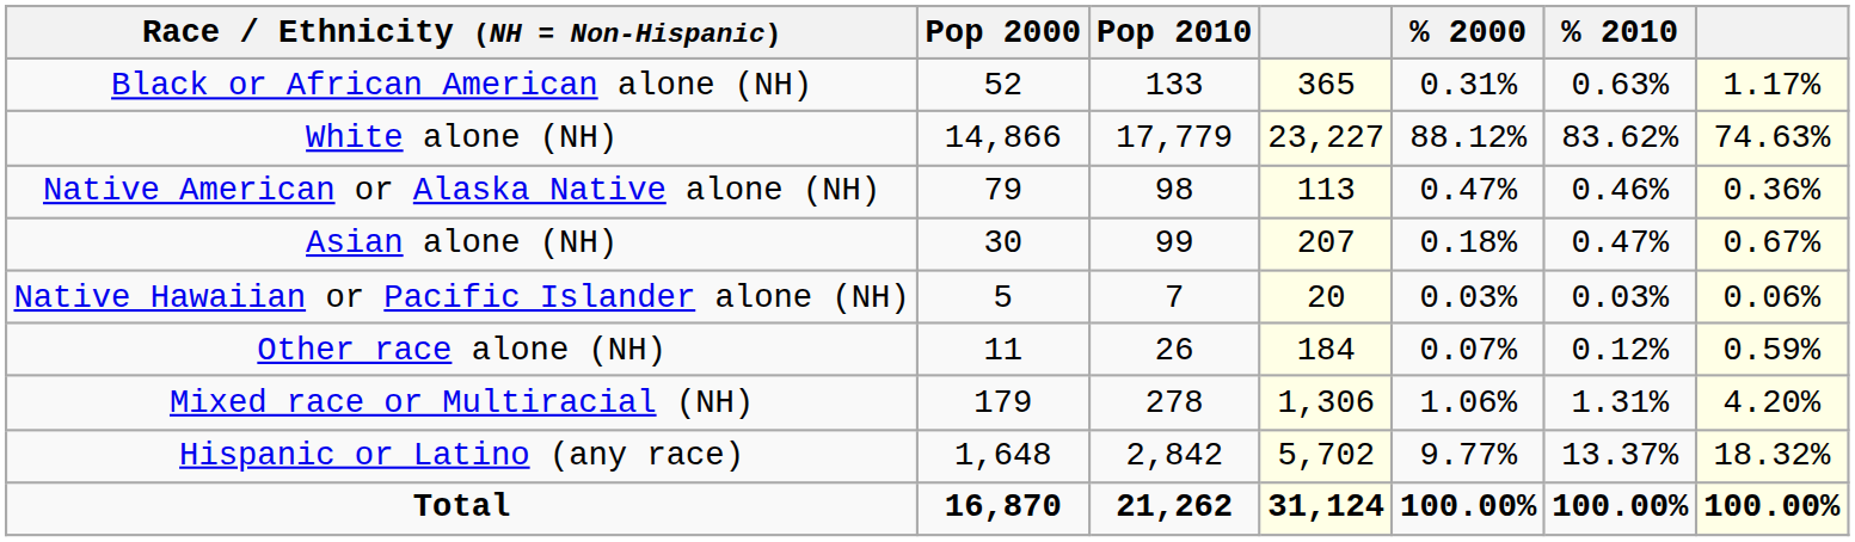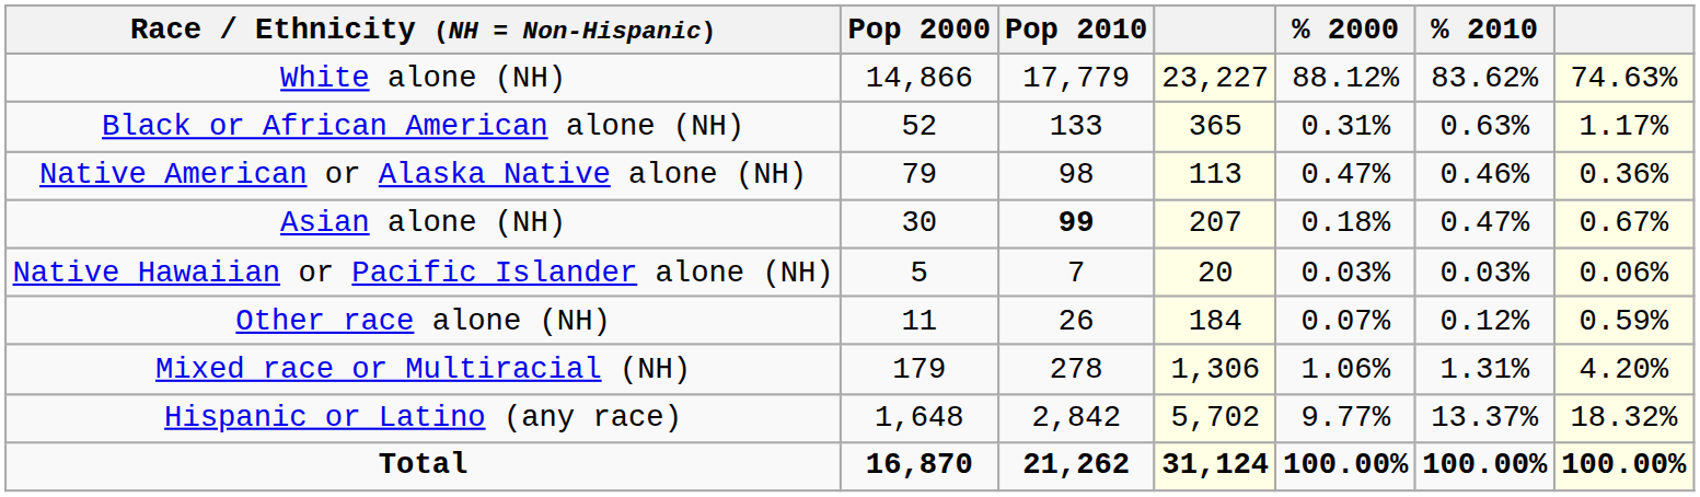rows swapped: White alone (NH) <-> Black or African American alone (NH)
Asian alone (NH) | Pop 2010: normal -> bold
